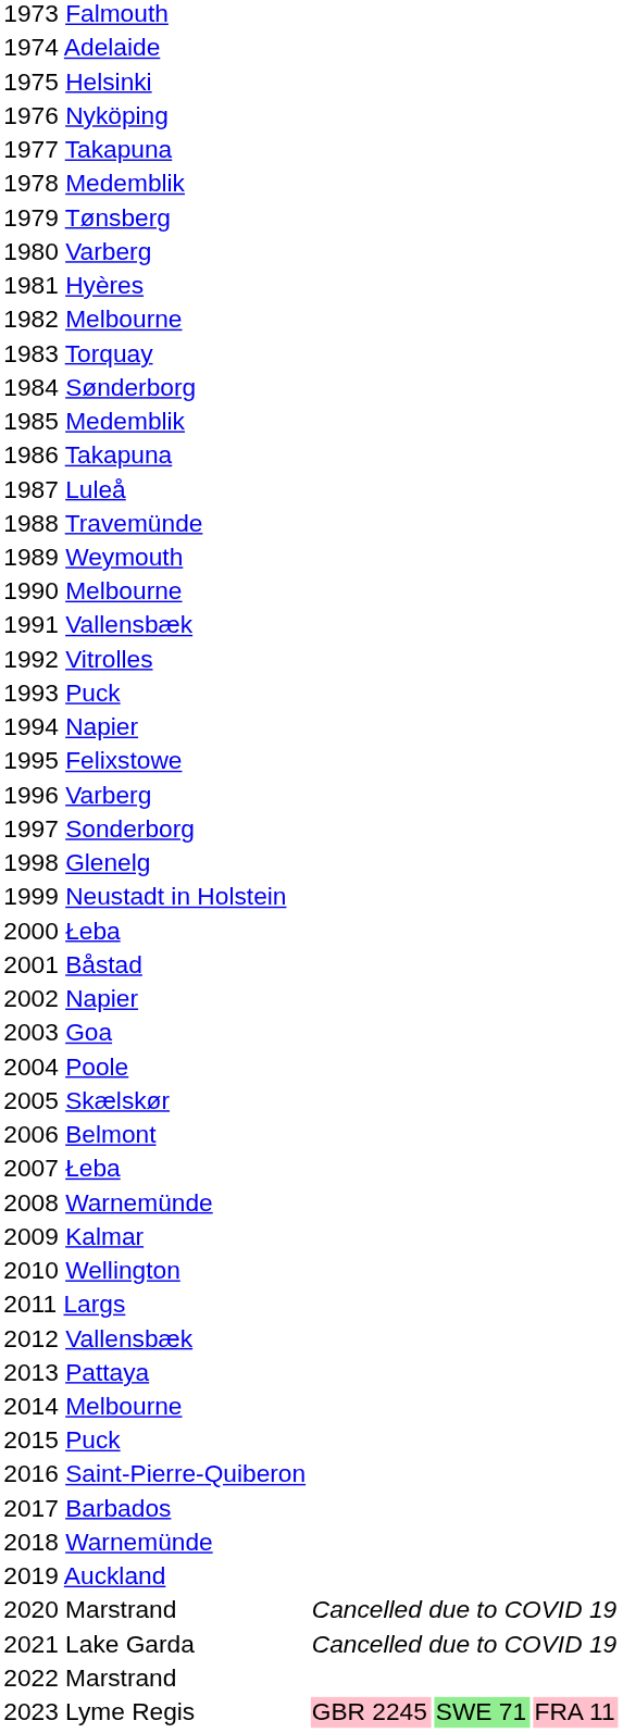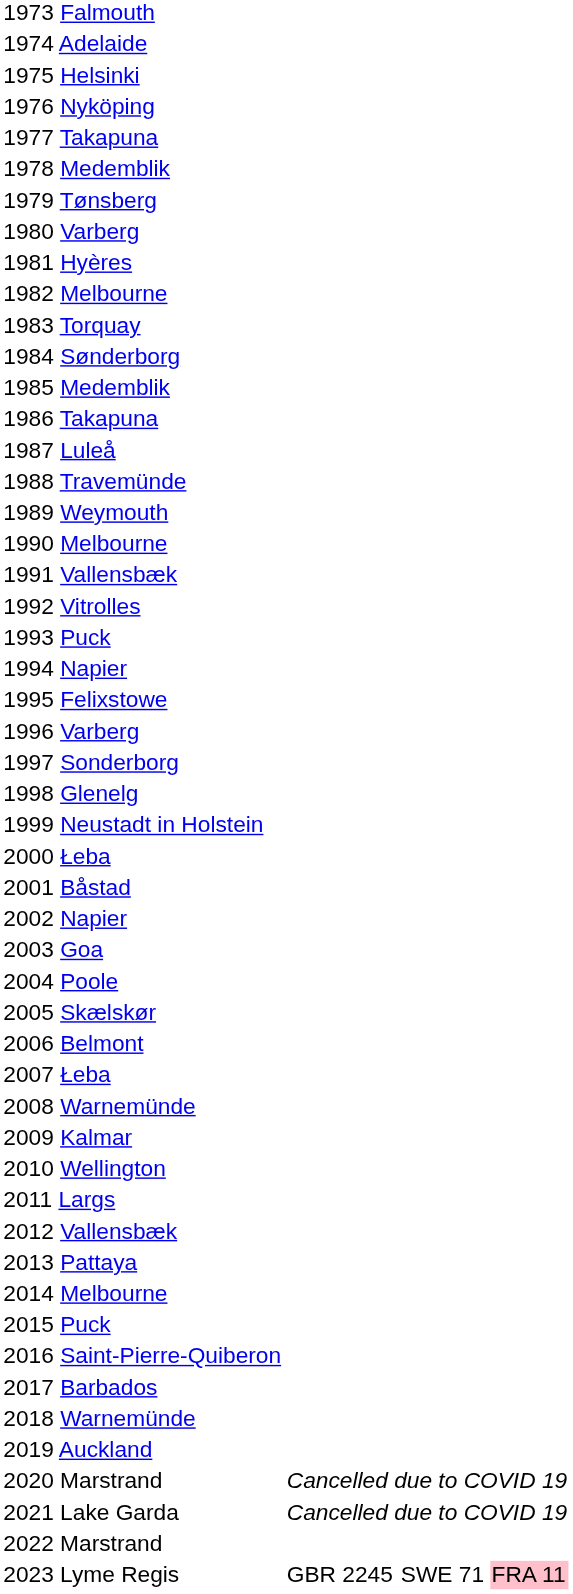2023 Lyme Regis | column 2: pink background -> no background
2023 Lyme Regis | column 3: lightgreen background -> no background
